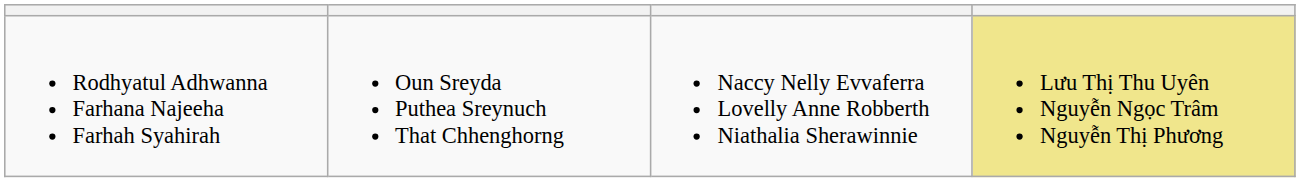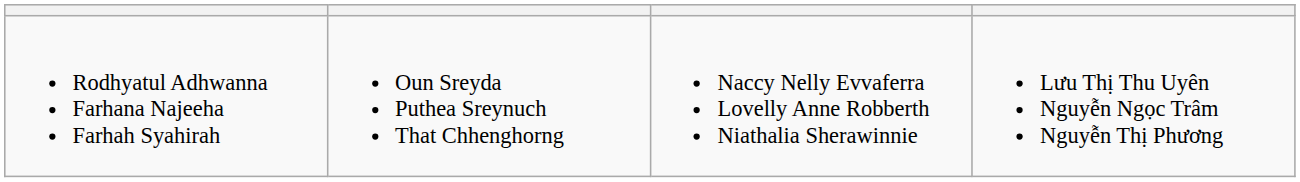Rodhyatul Adhwanna Farhana Najeeha Farhah Syahirah | column 4: khaki background -> no background
